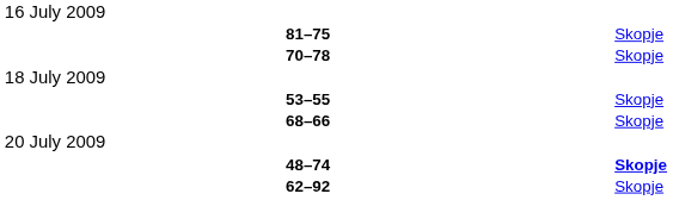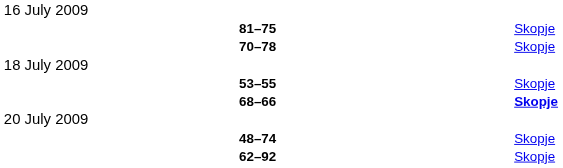68–66 | column 3: normal -> bold
48–74 | column 3: bold -> normal
